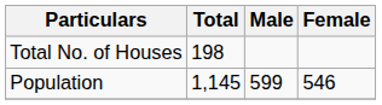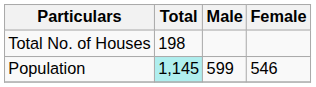Population | Total: no background -> paleturquoise background
